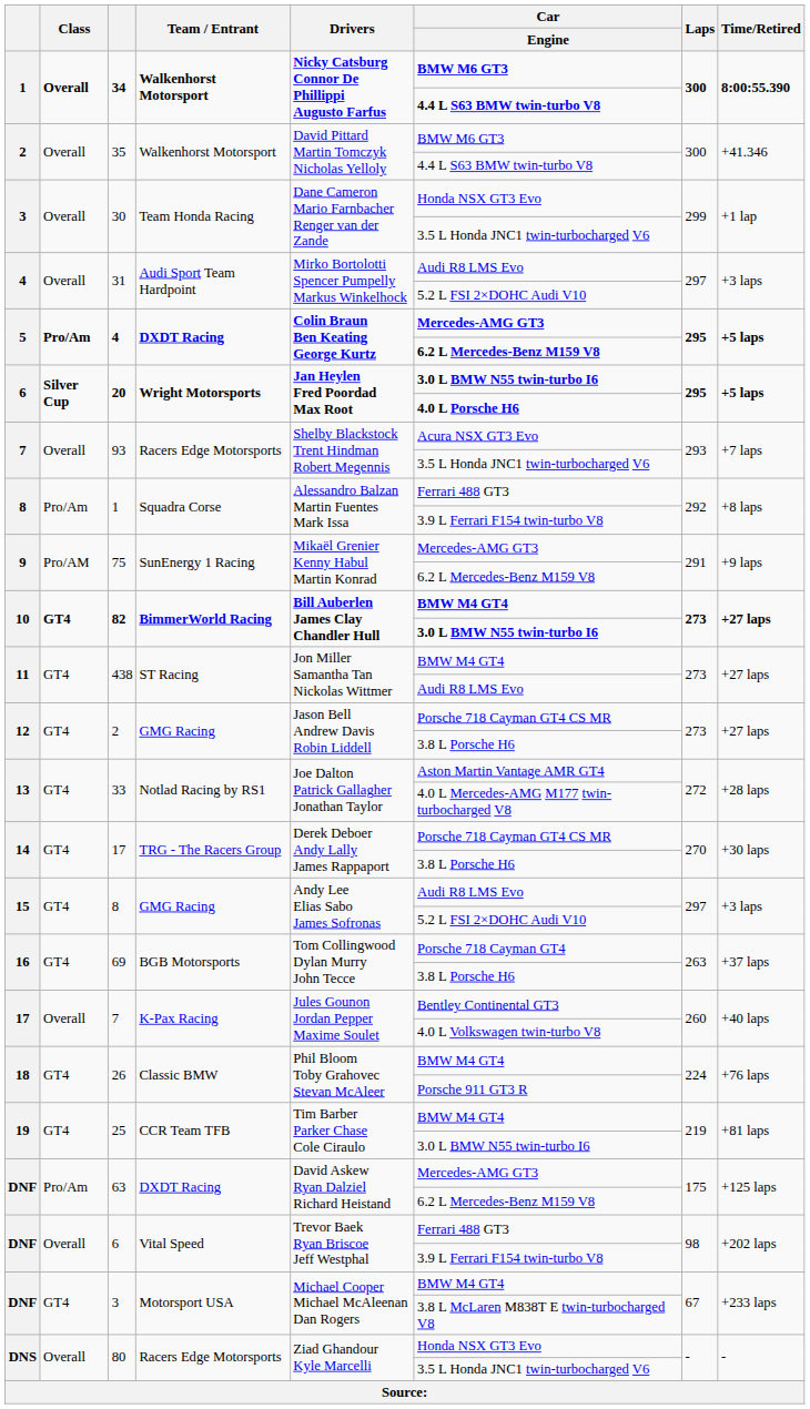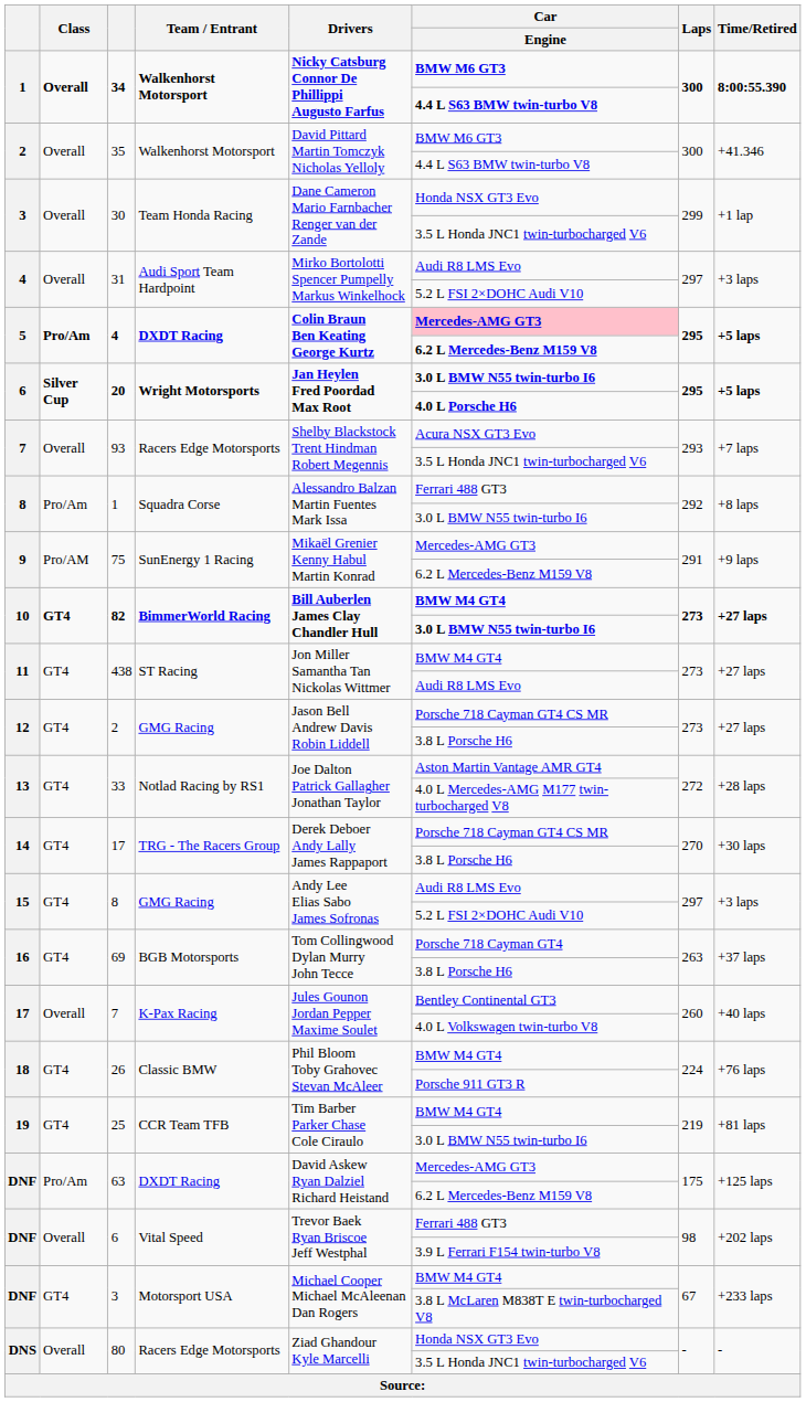row 11 | Car / Engine: no background -> pink background
row 18 | Car / Engine: 3.9 L Ferrari F154 twin-turbo V8 -> 3.0 L BMW N55 twin-turbo I6
